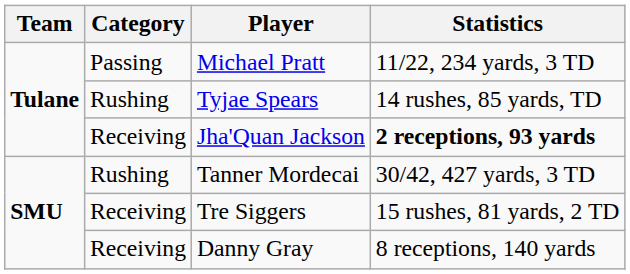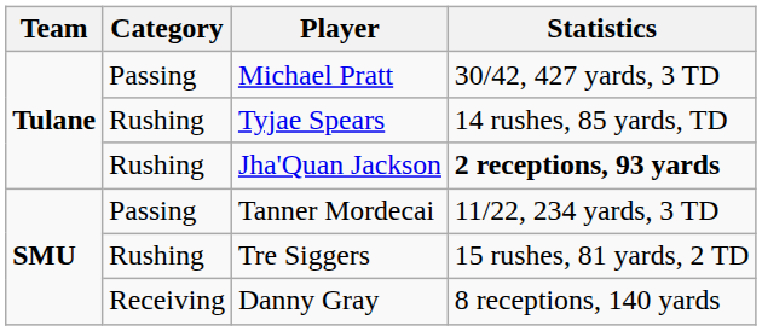Michael Pratt | Statistics: 11/22, 234 yards, 3 TD -> 30/42, 427 yards, 3 TD
Jha'Quan Jackson | Category: Receiving -> Rushing
Tanner Mordecai | Category: Rushing -> Passing
Tanner Mordecai | Statistics: 30/42, 427 yards, 3 TD -> 11/22, 234 yards, 3 TD
Tre Siggers | Category: Receiving -> Rushing
